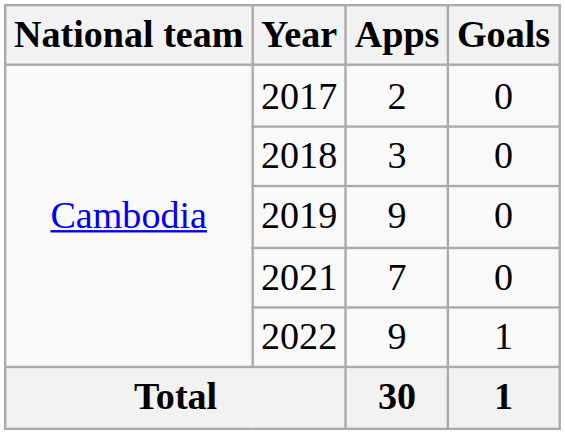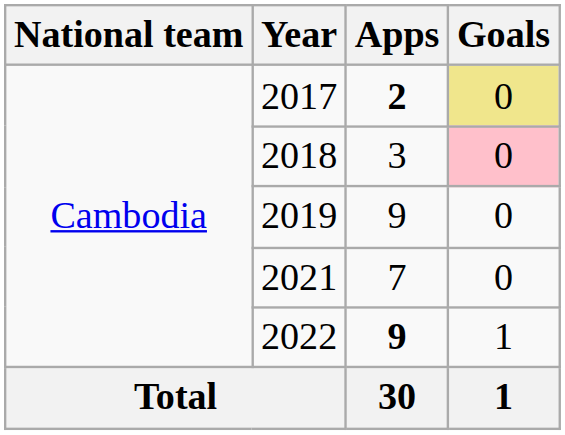2017 | Apps: normal -> bold
2017 | Goals: no background -> khaki background
2018 | Goals: no background -> pink background
2022 | Apps: normal -> bold
